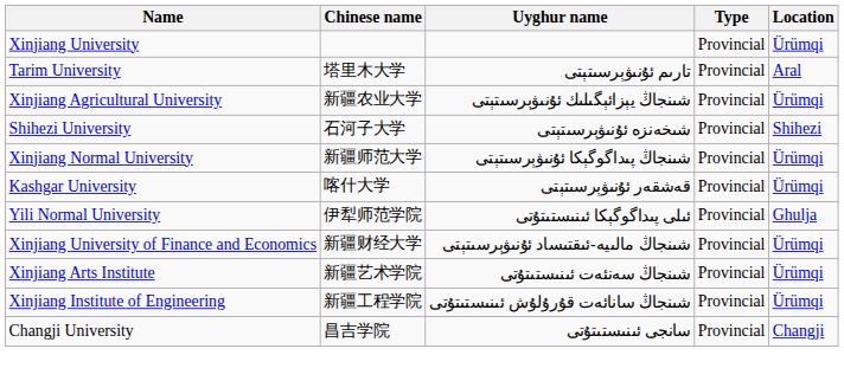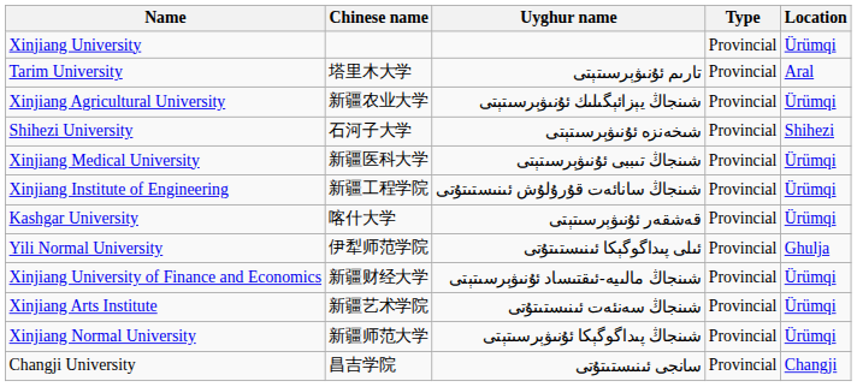+ row: Xinjiang Medical University | 新疆医科大学 | شىنجاڭ تىببى ئۇنىۋېرسىتېتى | Provincial | Ürümqi
rows swapped: Xinjiang Normal University <-> Xinjiang Institute of Engineering
